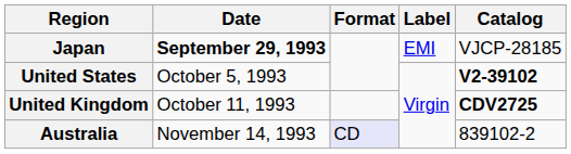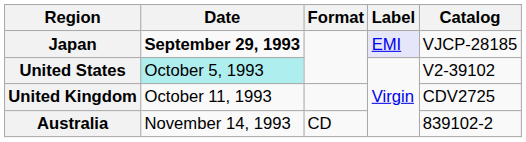Japan | Label: no background -> lavender background
United States | Date: no background -> paleturquoise background
United States | Catalog: bold -> normal
United Kingdom | Catalog: bold -> normal
Australia | Format: lavender background -> no background
